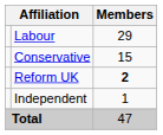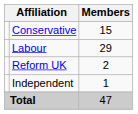rows swapped: Labour <-> Conservative
Reform UK | Members: bold -> normal
